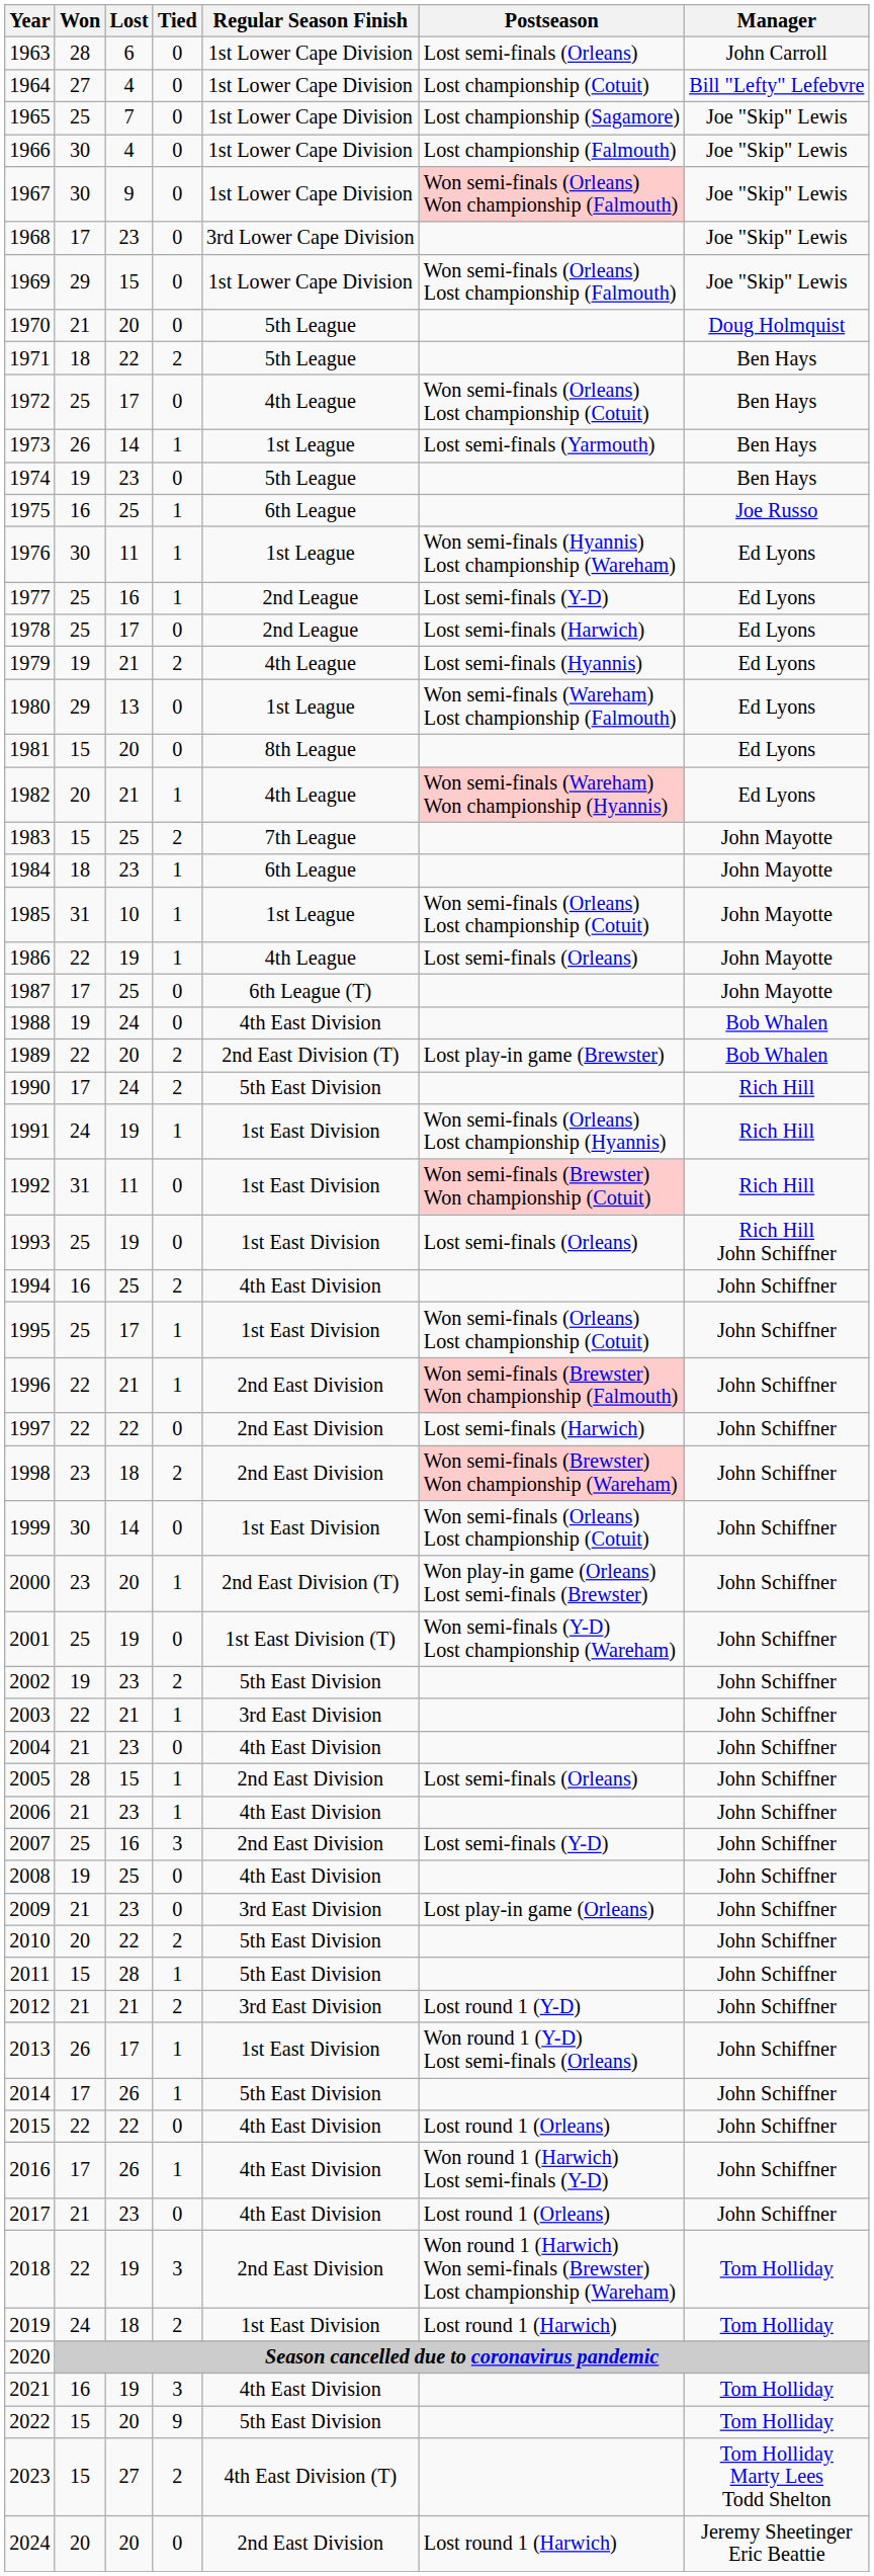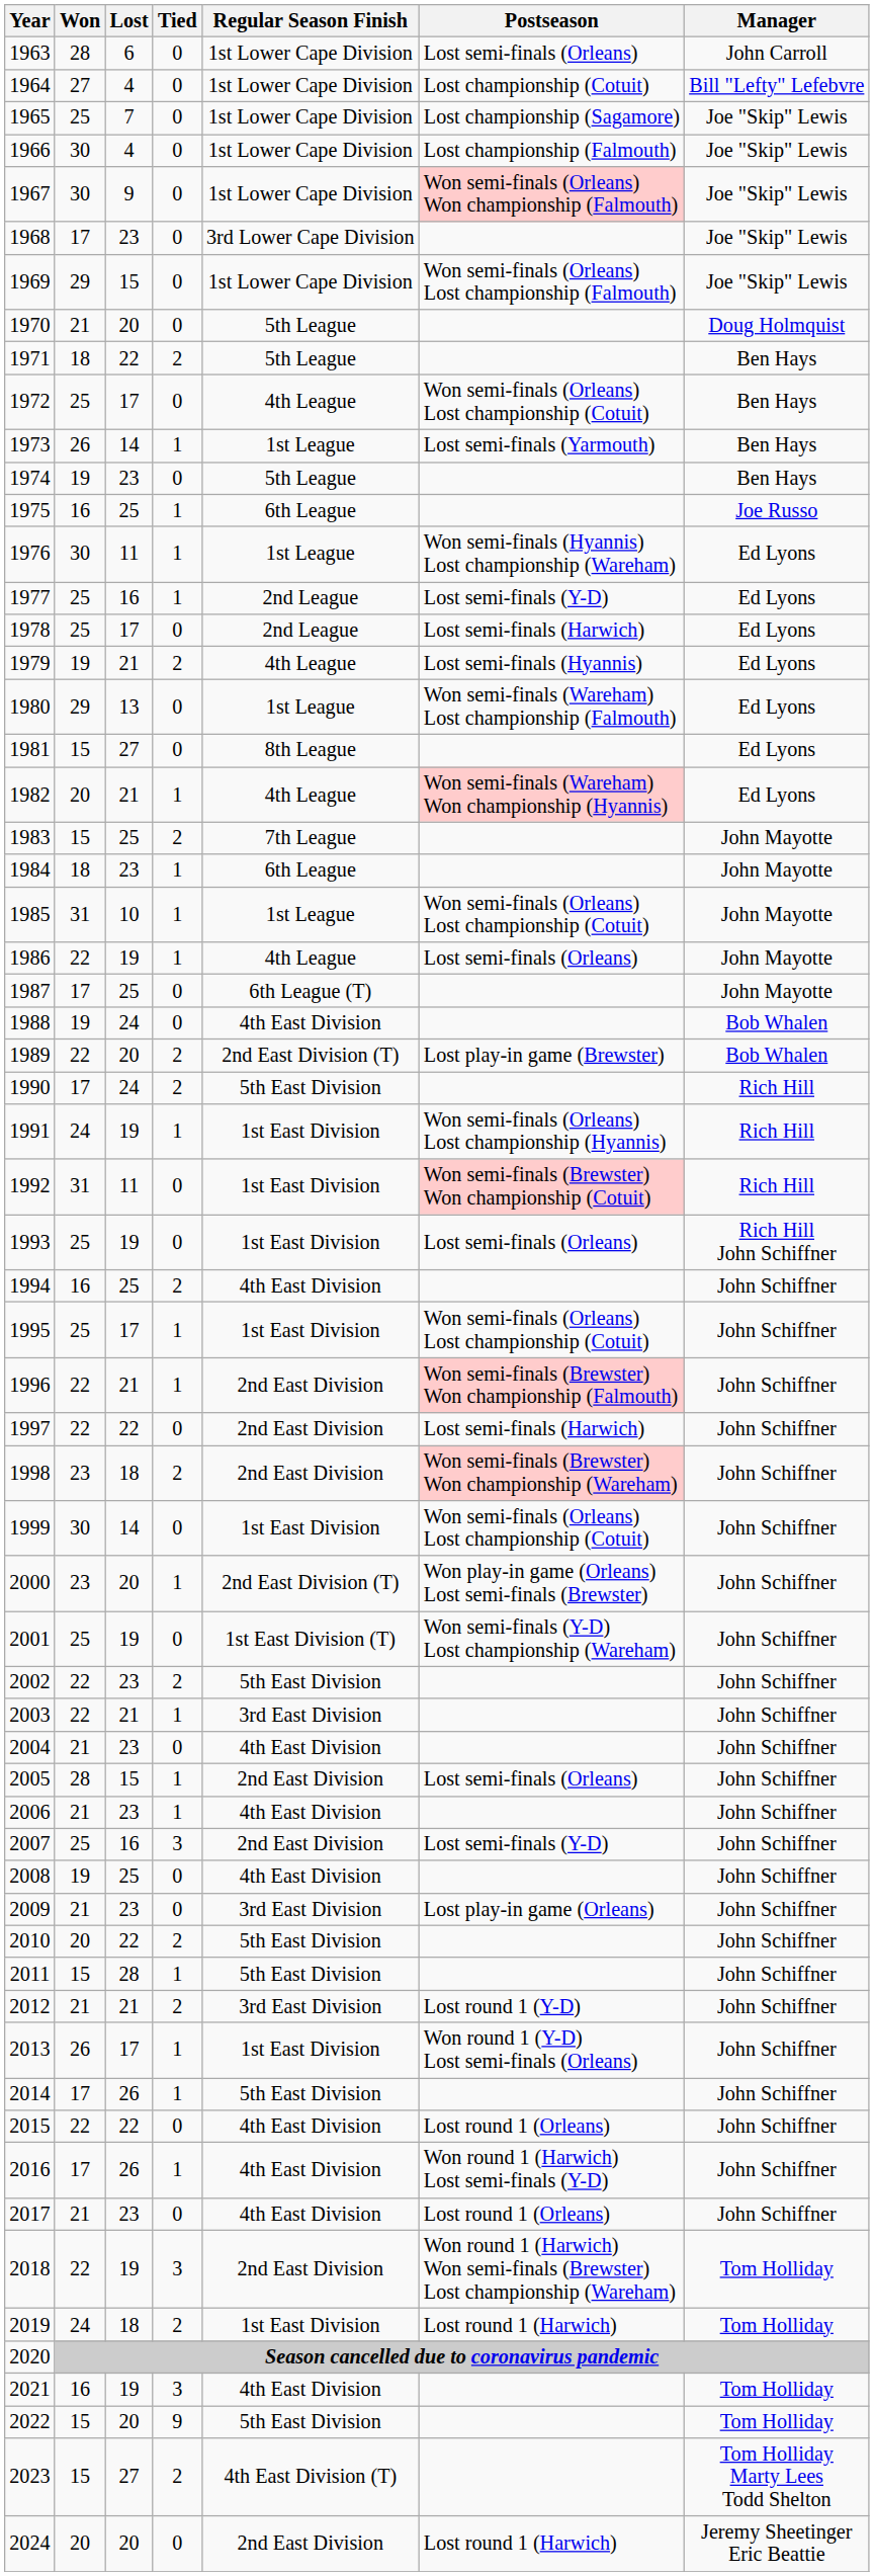1981 | Lost: 20 -> 27
2002 | Won: 19 -> 22
